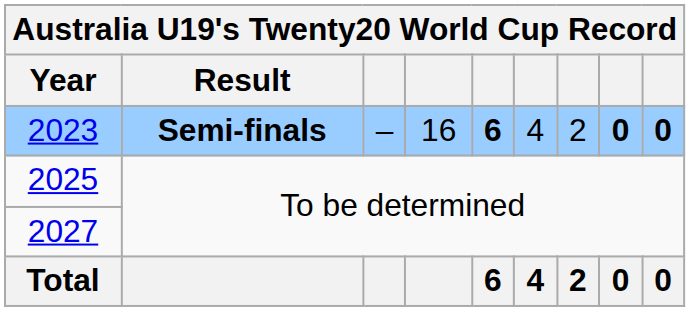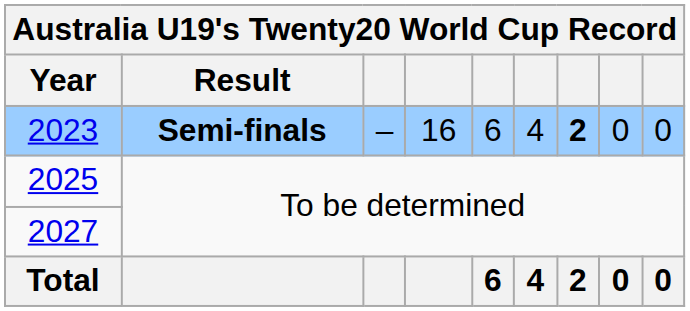2023 | column 5: bold -> normal
2023 | column 7: normal -> bold
2023 | column 8: bold -> normal
2023 | column 9: bold -> normal
